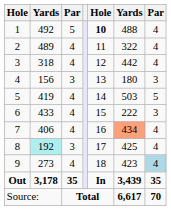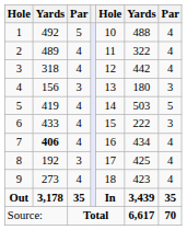1 | column 5: bold -> normal
7 | column 2: normal -> bold
7 | column 6: lightsalmon background -> no background
8 | column 2: paleturquoise background -> no background
9 | column 7: lightblue background -> no background
